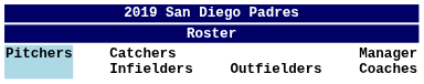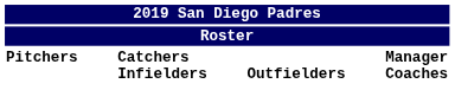Pitchers | column 1: lightblue background -> no background
